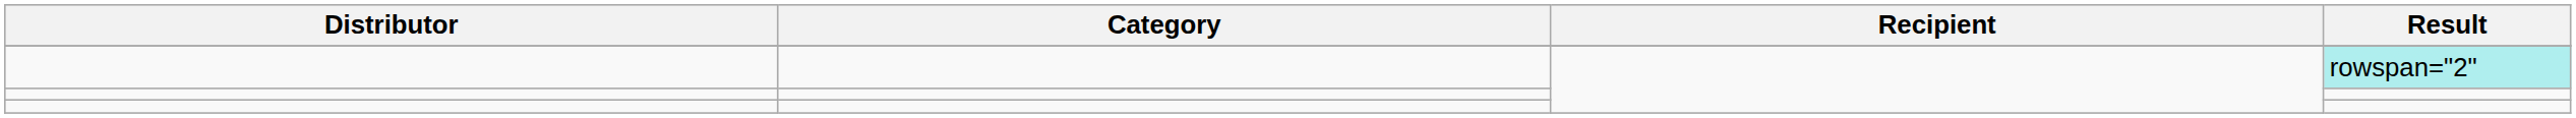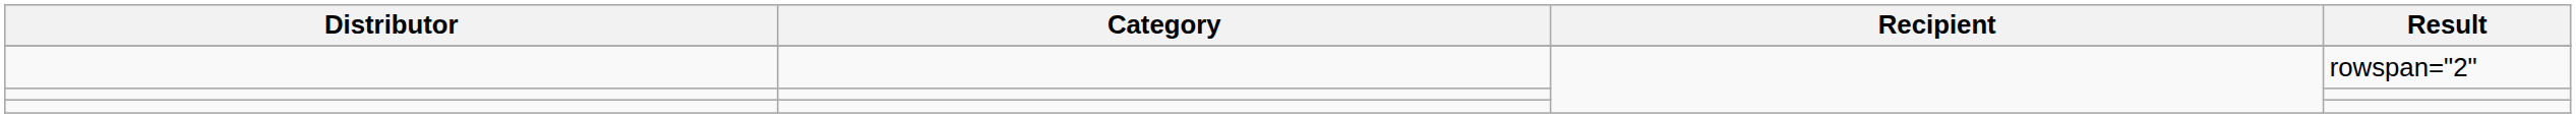rowspan="2" | Result: paleturquoise background -> no background
